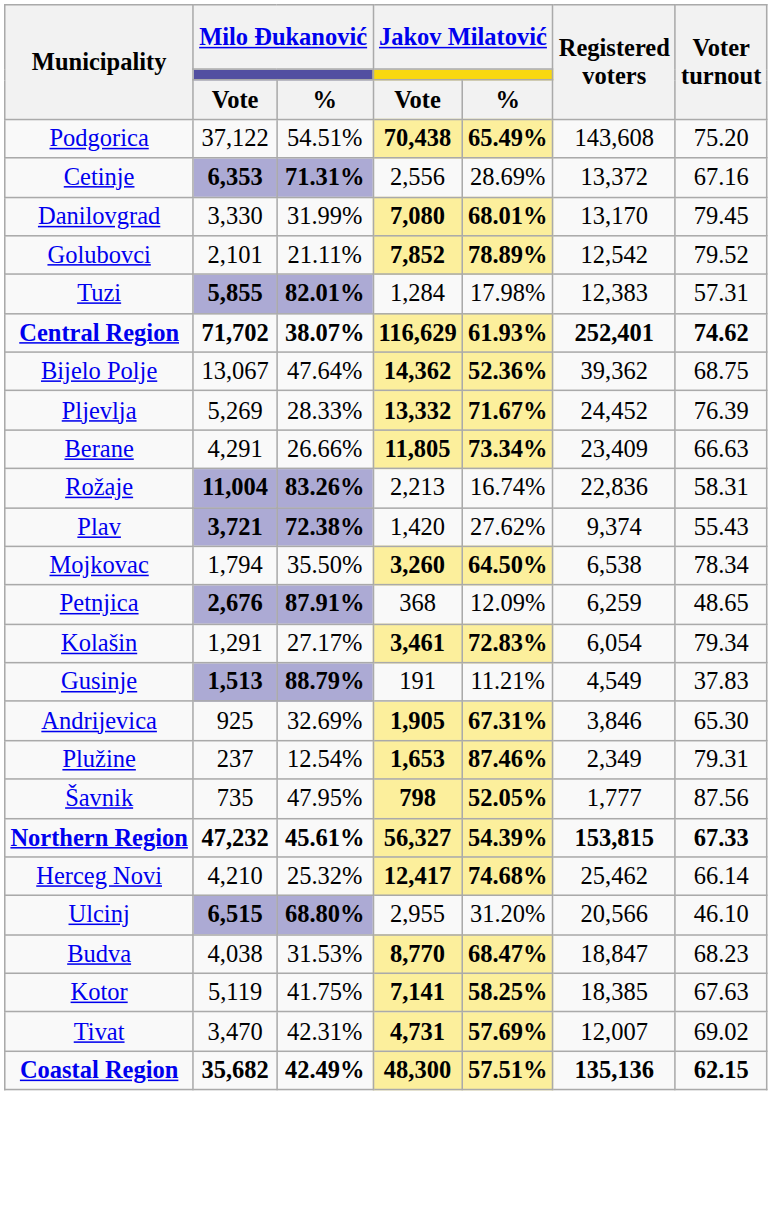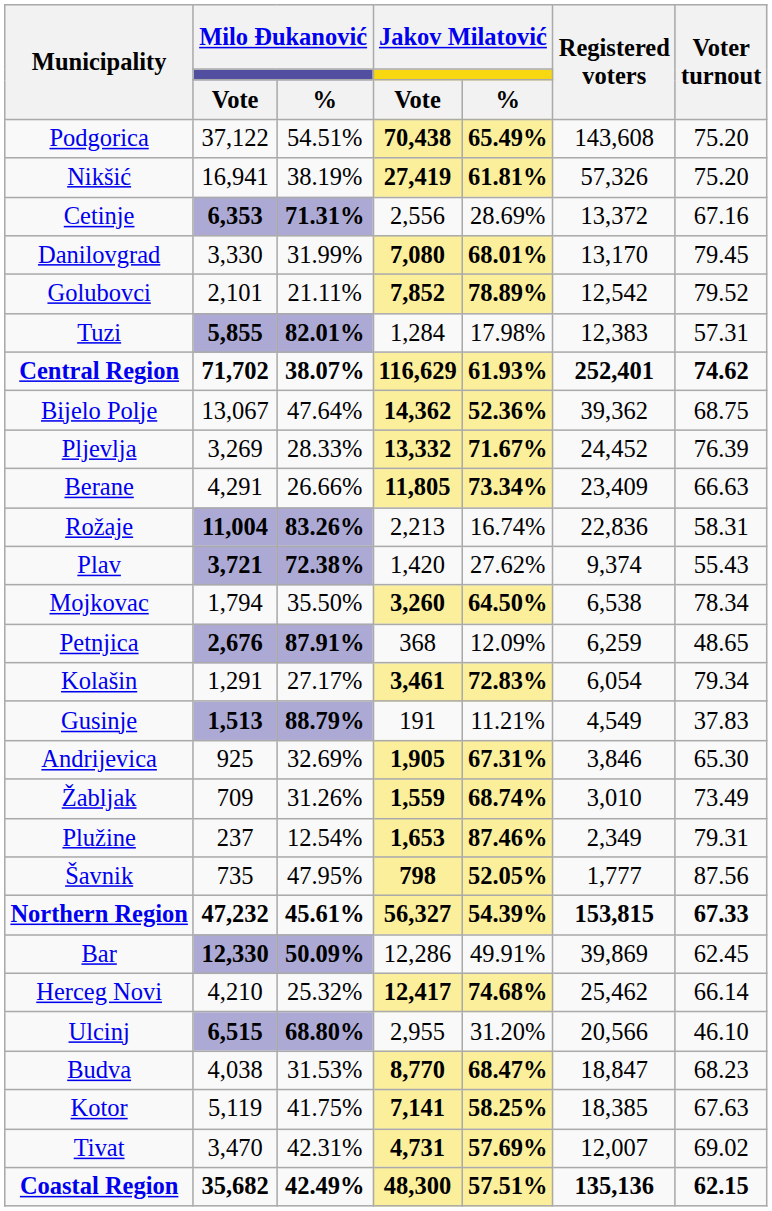+ row: Nikšić | 16,941 | 38.19% | 27,419 | 61.81% | 57,326 | 75.20
Pljevlja | Milo Đukanović / Vote: 5,269 -> 3,269
+ row: Žabljak | 709 | 31.26% | 1,559 | 68.74% | 3,010 | 73.49
+ row: Bar | 12,330 | 50.09% | 12,286 | 49.91% | 39,869 | 62.45
